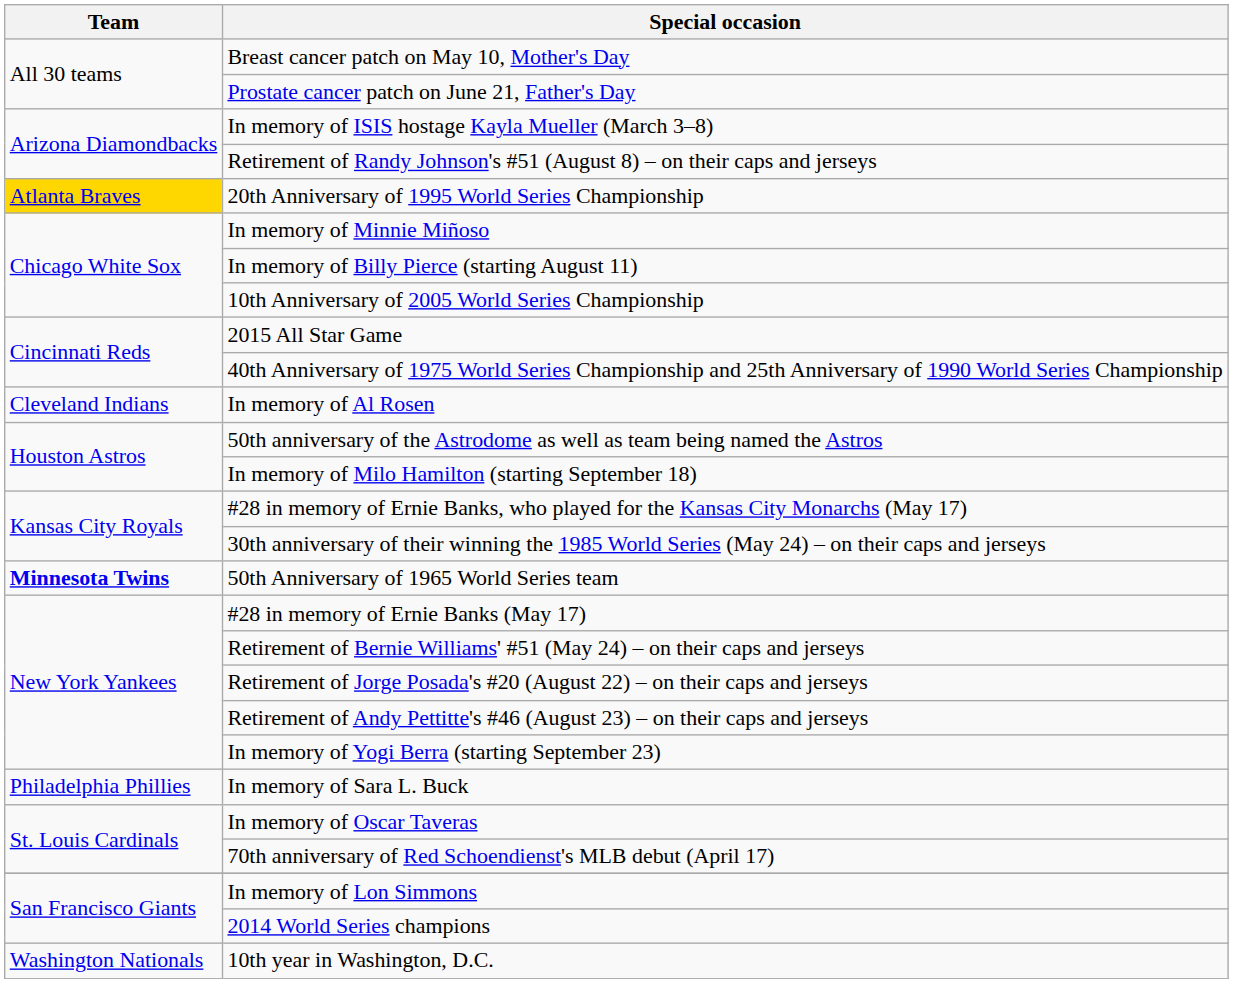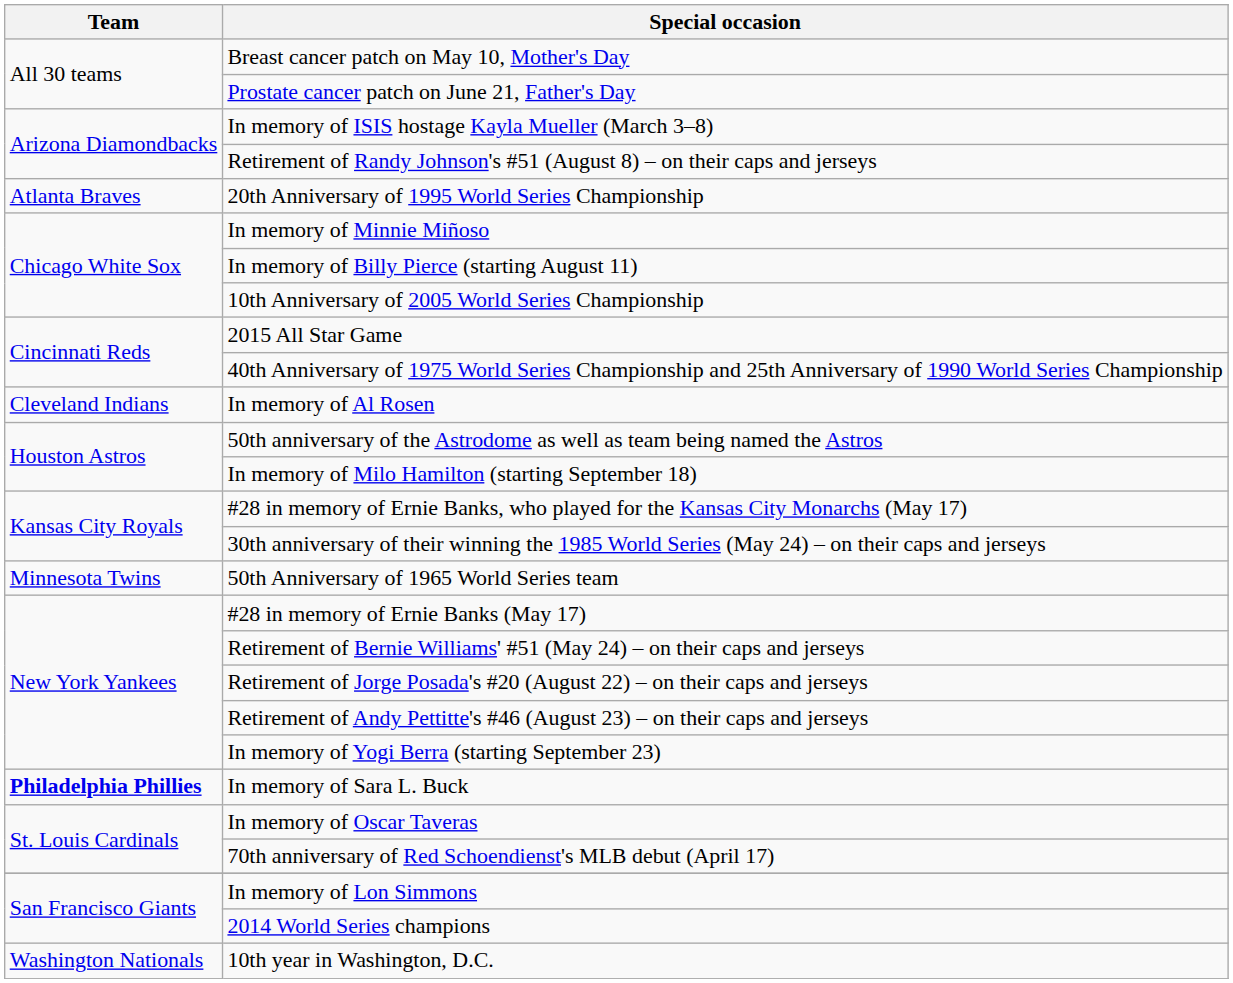20th Anniversary of 1995 World Series Championship | Team: gold background -> no background
50th Anniversary of 1965 World Series team | Team: bold -> normal
In memory of Sara L. Buck | Team: normal -> bold
